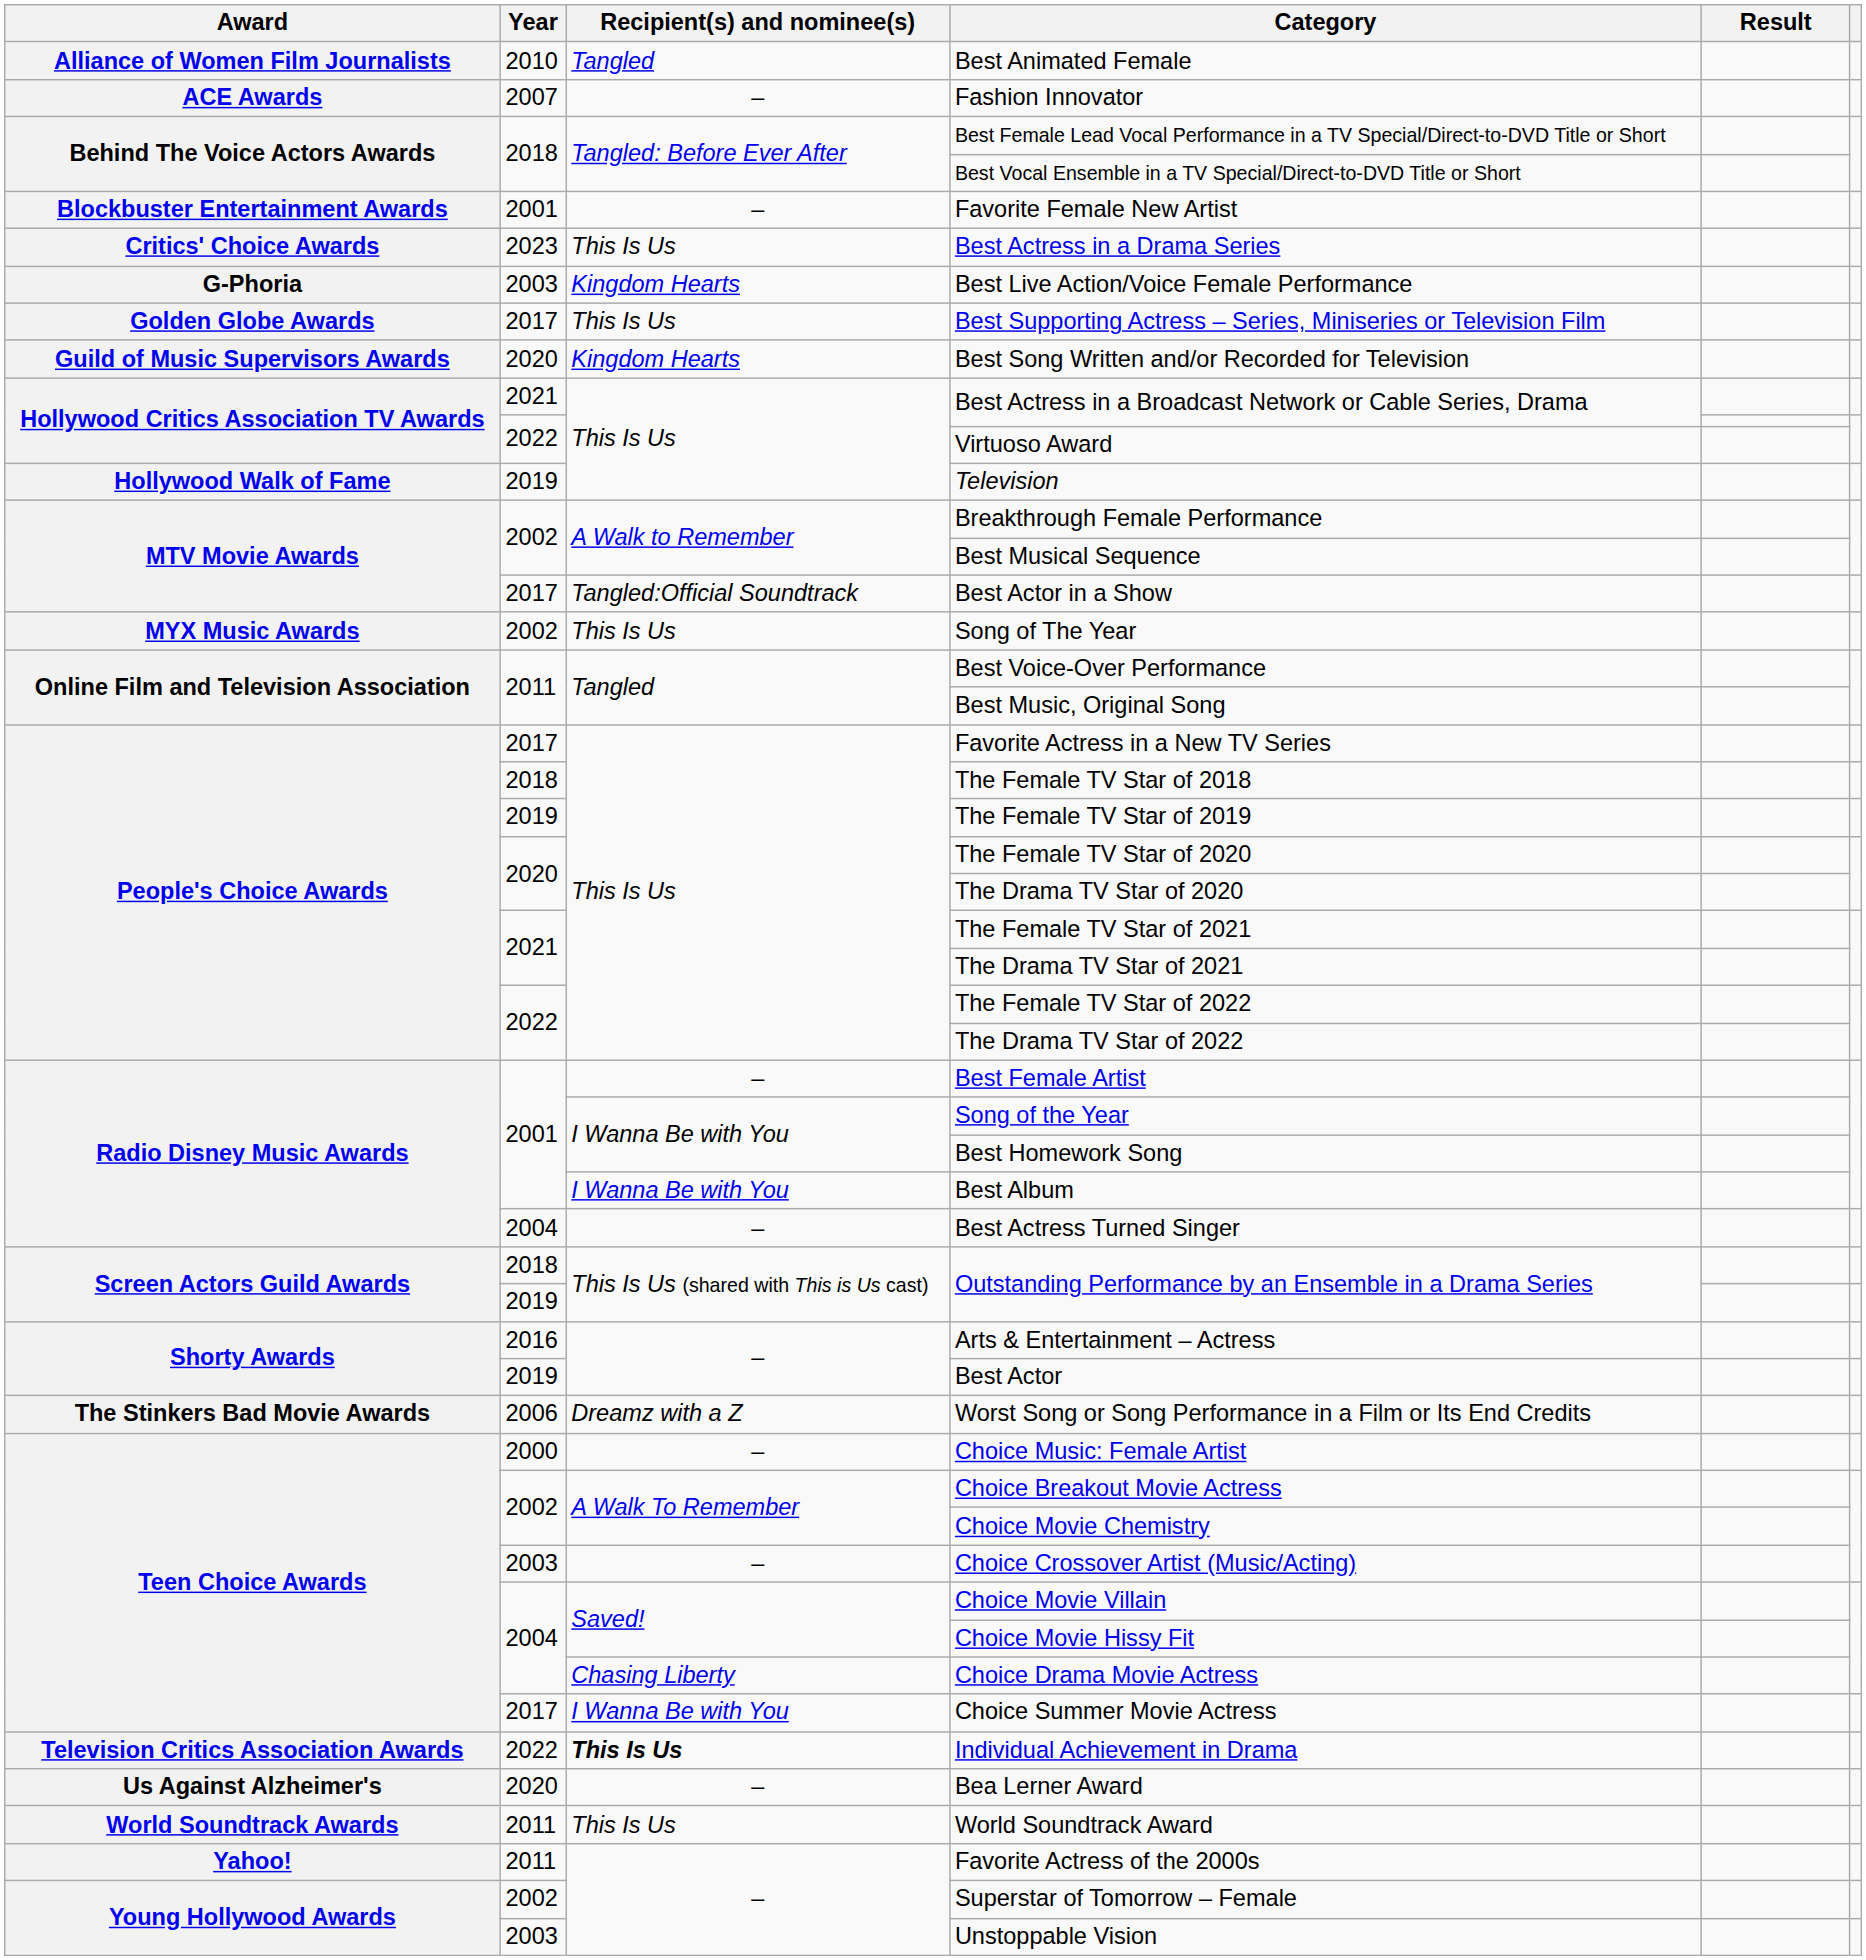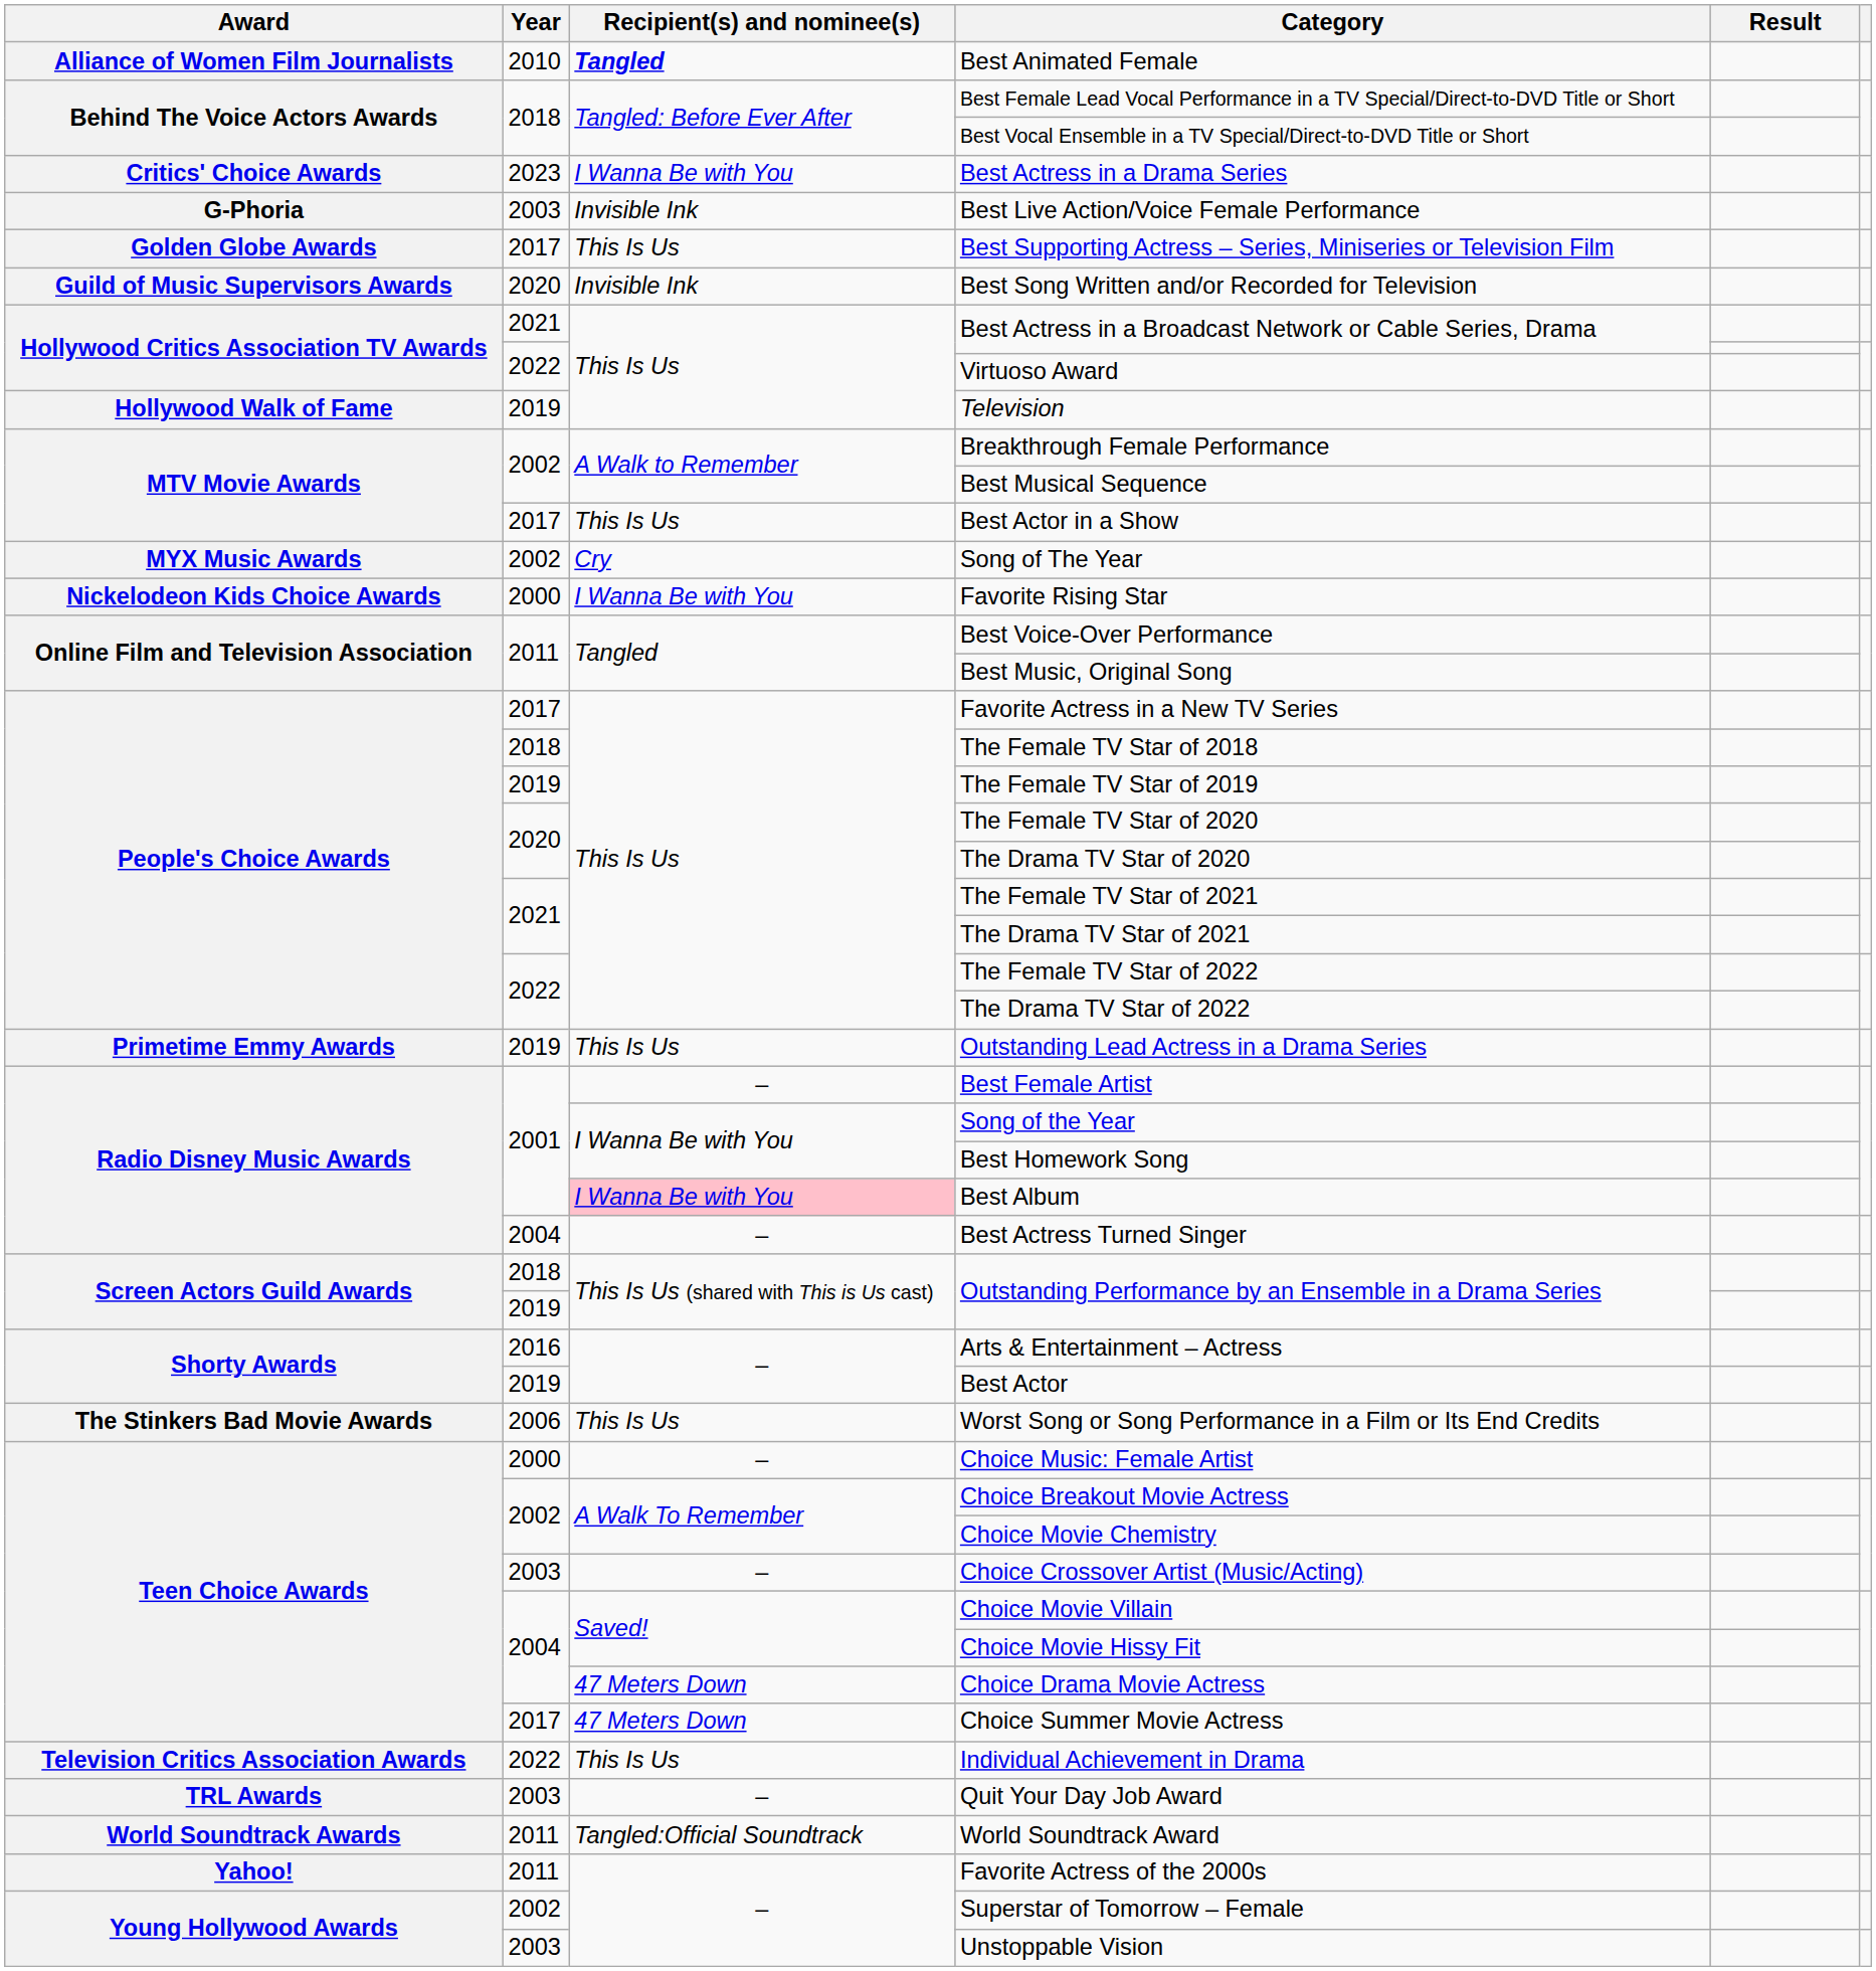Best Animated Female | Recipient(s) and nominee(s): normal -> bold
- row: ACE Awards | 2007 | – | Fashion Innovator
- row: Blockbuster Entertainment Awards | 2001 | – | Favorite Female New Artist
Best Actress in a Drama Series | Recipient(s) and nominee(s): This Is Us -> I Wanna Be with You
Best Live Action/Voice Female Performance | Recipient(s) and nominee(s): Kingdom Hearts -> Invisible Ink
Best Song Written and/or Recorded for Television | Recipient(s) and nominee(s): Kingdom Hearts -> Invisible Ink
Best Actor in a Show | Recipient(s) and nominee(s): Tangled:Official Soundtrack -> This Is Us
Song of The Year | Recipient(s) and nominee(s): This Is Us -> Cry
+ row: Nickelodeon Kids Choice Awards | 2000 | I Wanna Be with You | Favorite Rising Star
+ row: Primetime Emmy Awards | 2019 | This Is Us | Outstanding Lead Actress in a Drama Series
Best Album | Recipient(s) and nominee(s): no background -> pink background
Worst Song or Song Performance in a Film or Its End Credits | Recipient(s) and nominee(s): Dreamz with a Z -> This Is Us
Choice Drama Movie Actress | Recipient(s) and nominee(s): Chasing Liberty -> 47 Meters Down
Choice Summer Movie Actress | Recipient(s) and nominee(s): I Wanna Be with You -> 47 Meters Down
Individual Achievement in Drama | Recipient(s) and nominee(s): bold -> normal
+ row: TRL Awards | 2003 | – | Quit Your Day Job Award
- row: Us Against Alzheimer's | 2020 | – | Bea Lerner Award
World Soundtrack Award | Recipient(s) and nominee(s): This Is Us -> Tangled:Official Soundtrack
